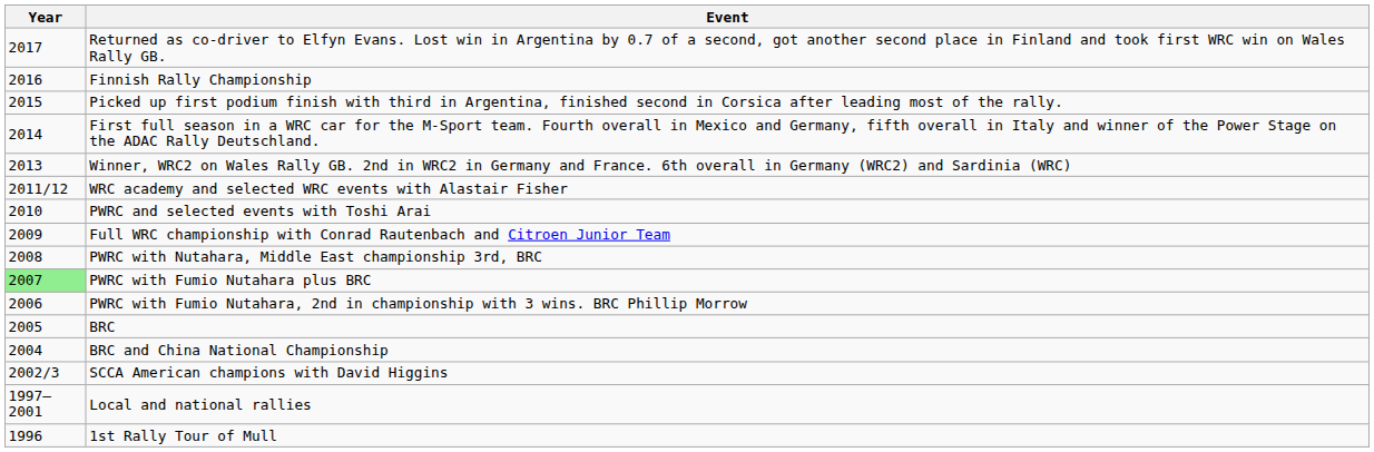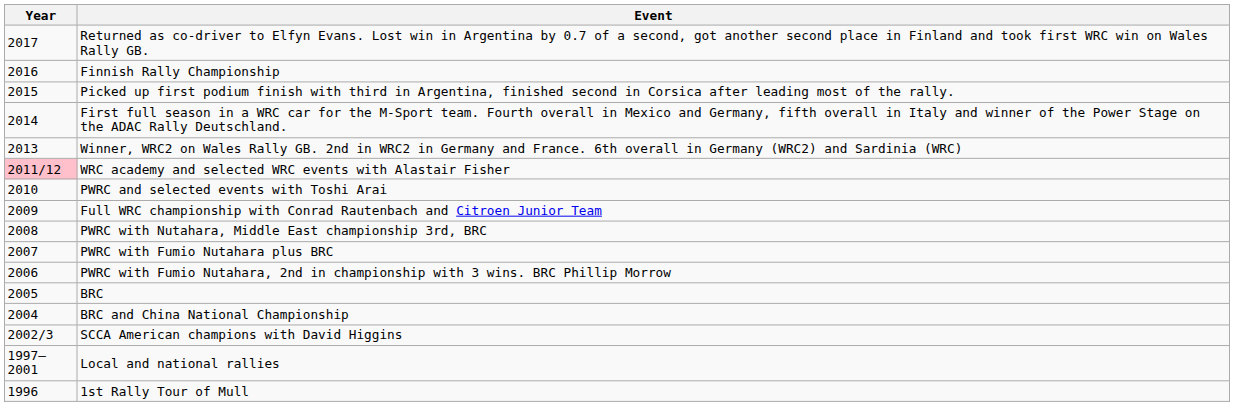WRC academy and selected WRC events with Alastair Fisher | Year: no background -> pink background
PWRC with Fumio Nutahara plus BRC | Year: lightgreen background -> no background
